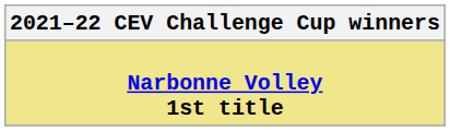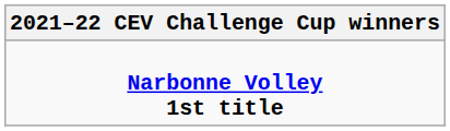row 2 | column 1: khaki background -> no background
